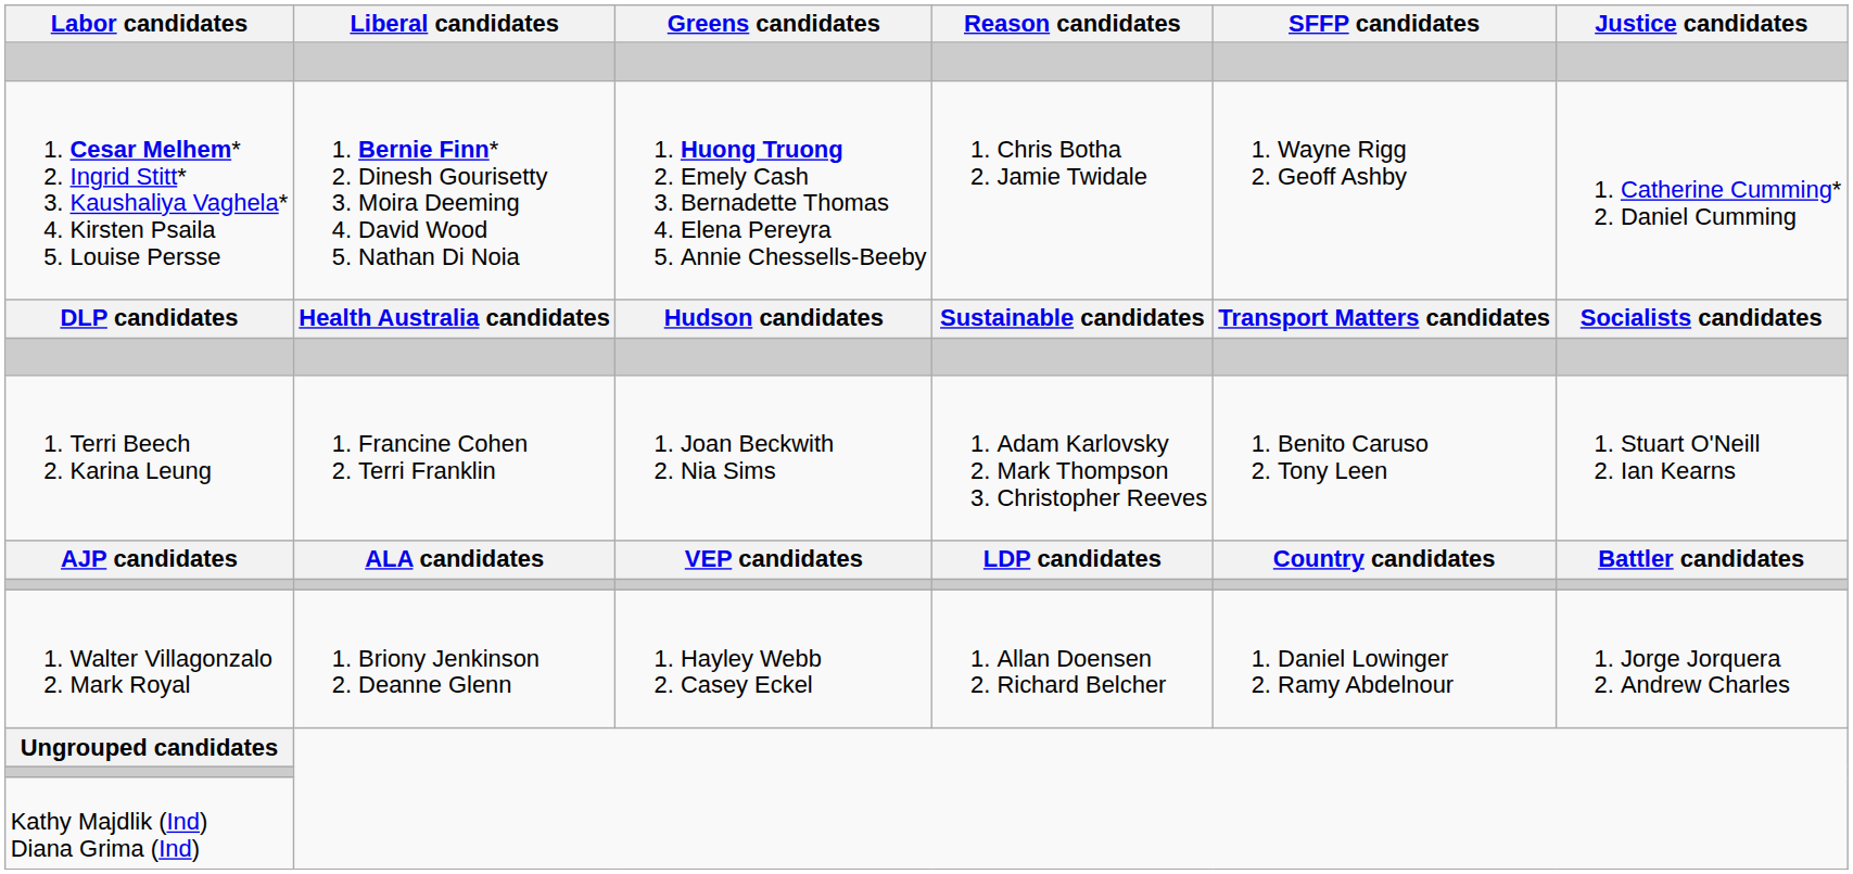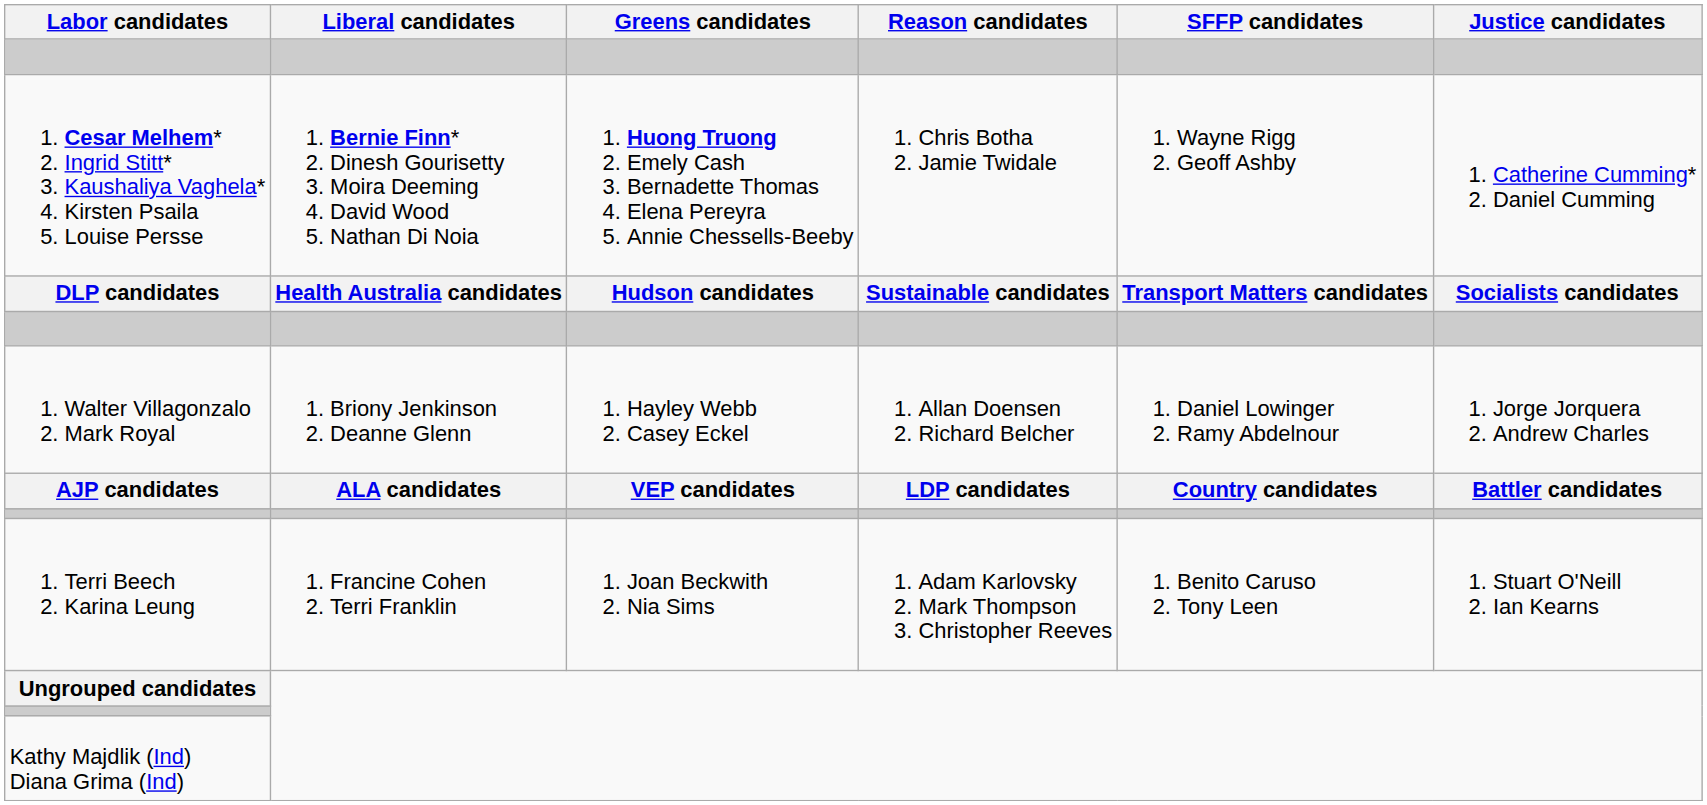rows swapped: Walter Villagonzalo Mark Royal <-> Terri Beech Karina Leung
